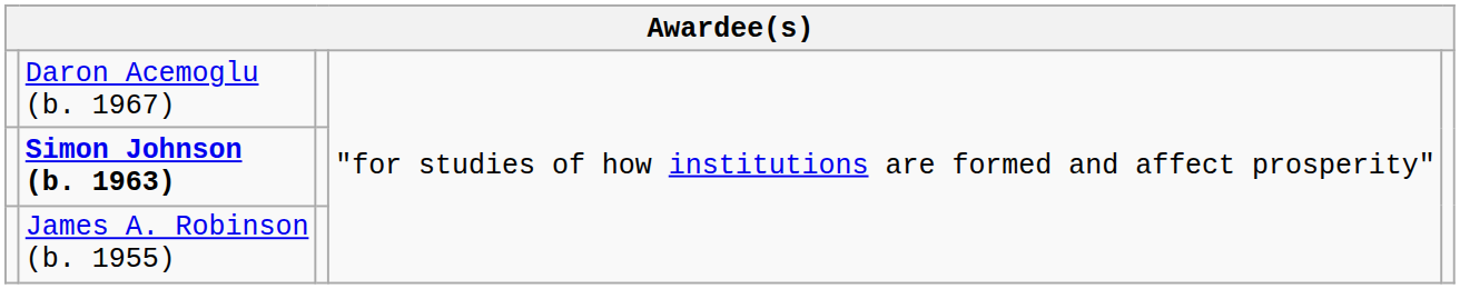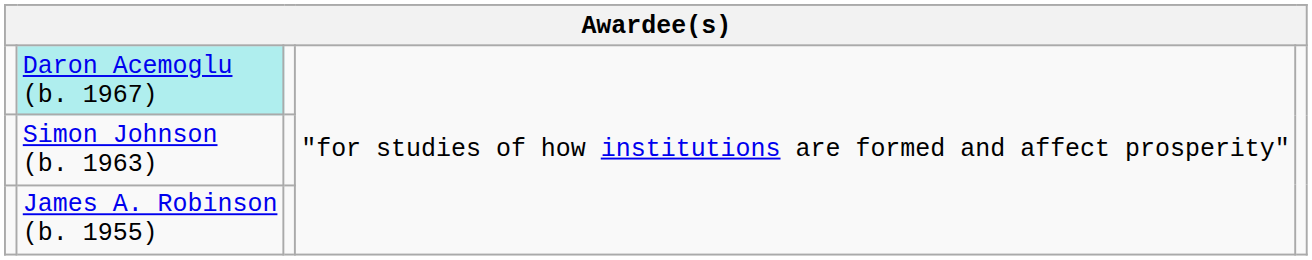Daron Acemoglu (b. 1967) | column 2: no background -> paleturquoise background
Simon Johnson (b. 1963) | column 2: bold -> normal
